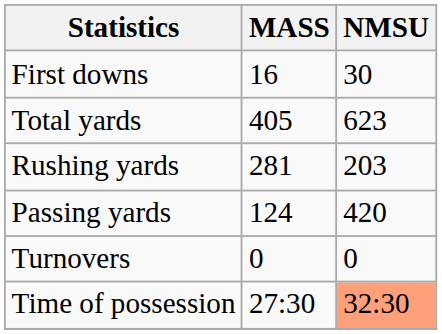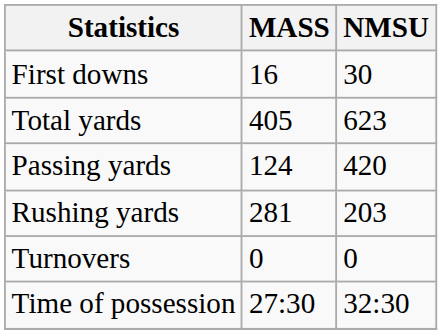rows swapped: Rushing yards <-> Passing yards
Time of possession | NMSU: lightsalmon background -> no background
